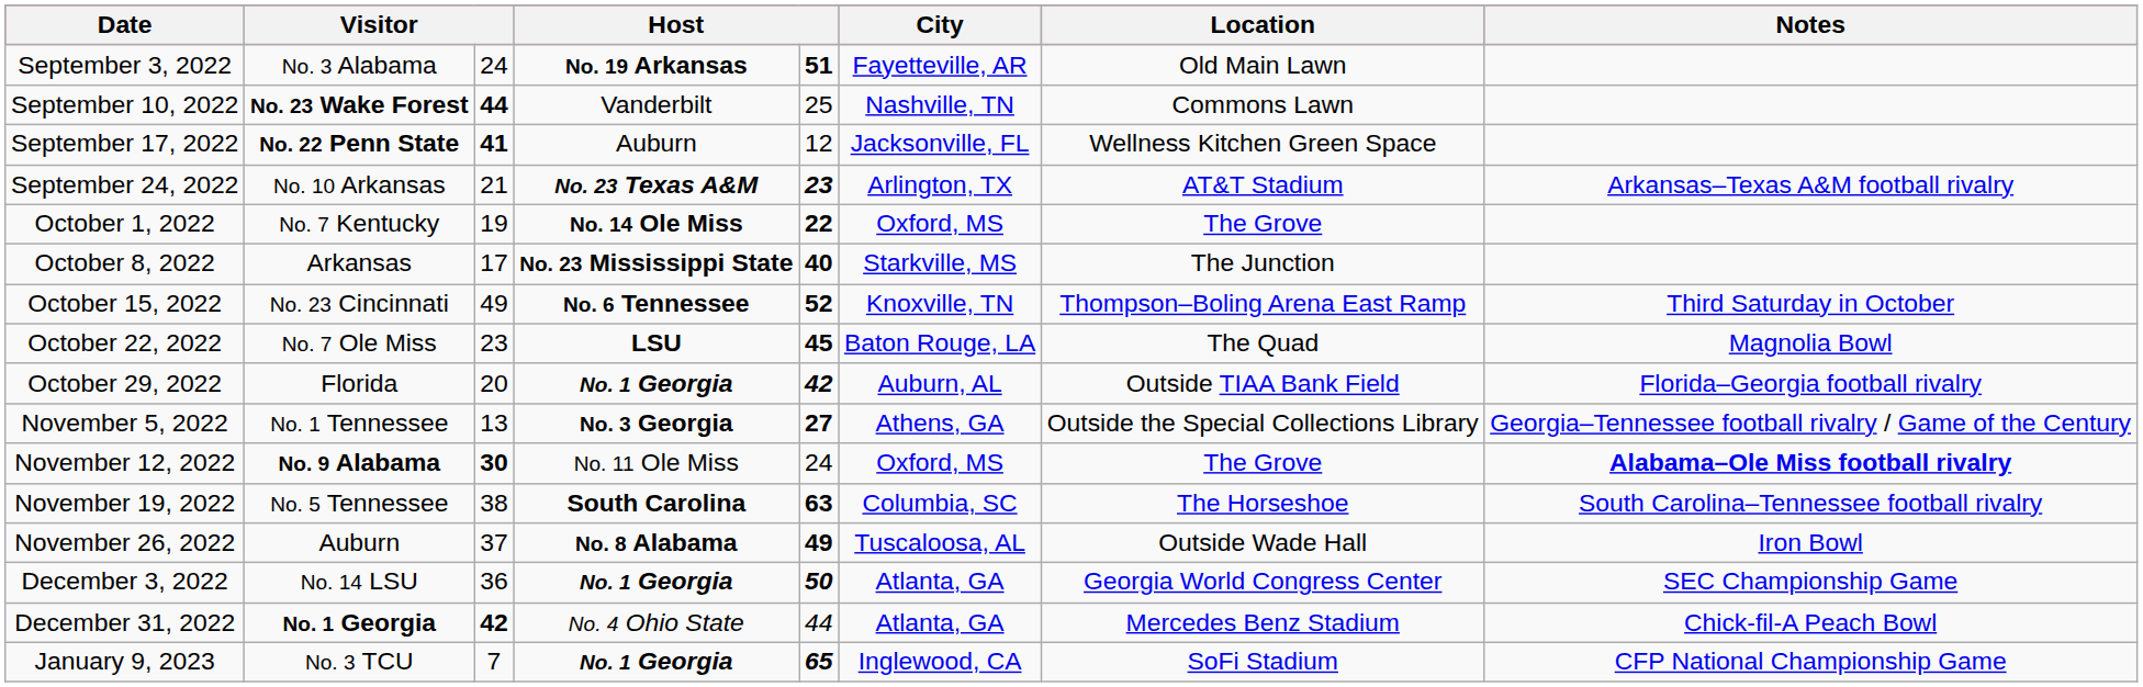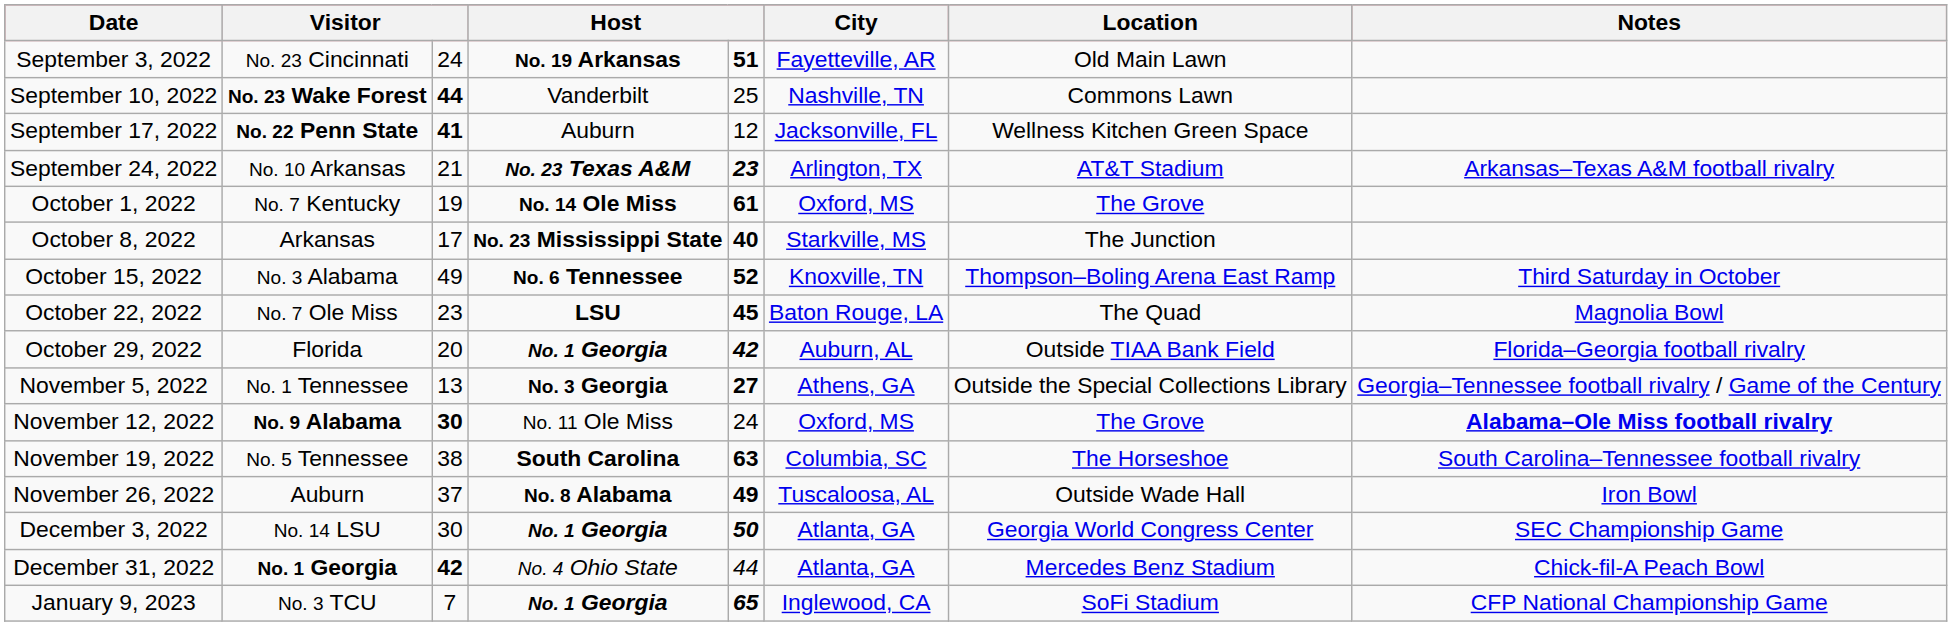September 3, 2022 | column 2: No. 3 Alabama -> No. 23 Cincinnati
October 1, 2022 | column 5: 22 -> 61
October 15, 2022 | column 2: No. 23 Cincinnati -> No. 3 Alabama
December 3, 2022 | column 3: 36 -> 30
